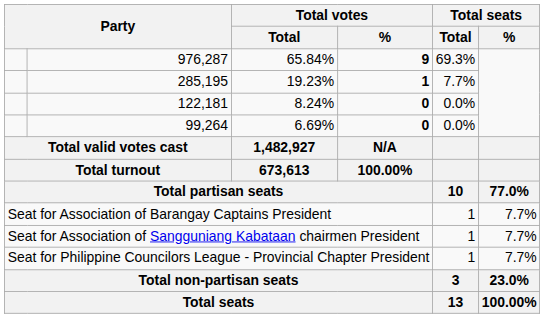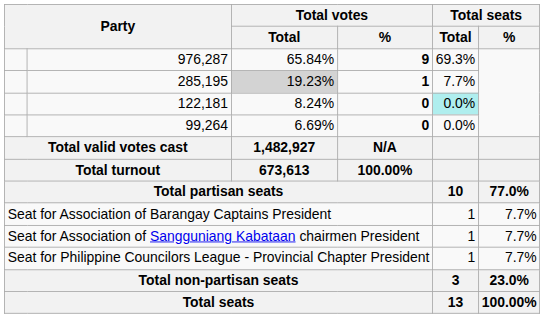285,195 | Total votes / Total: no background -> lightgrey background
122,181 | Total seats / Total: no background -> paleturquoise background
